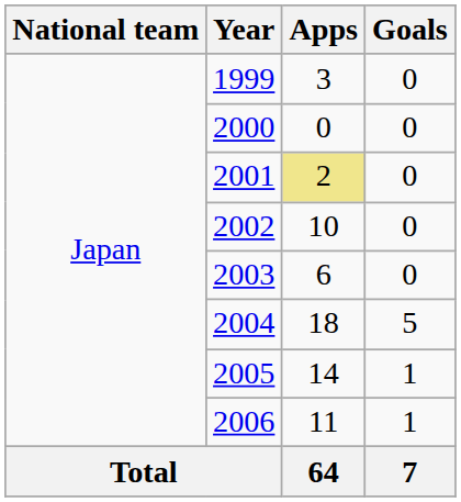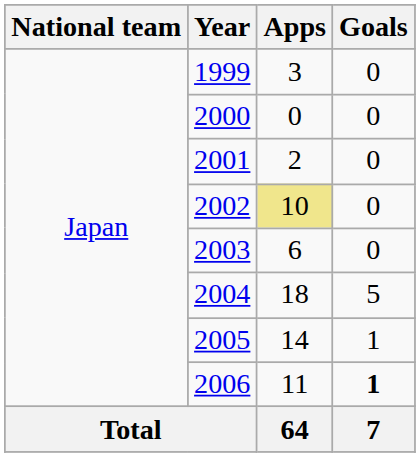2001 | Apps: khaki background -> no background
2002 | Apps: no background -> khaki background
2006 | Goals: normal -> bold
